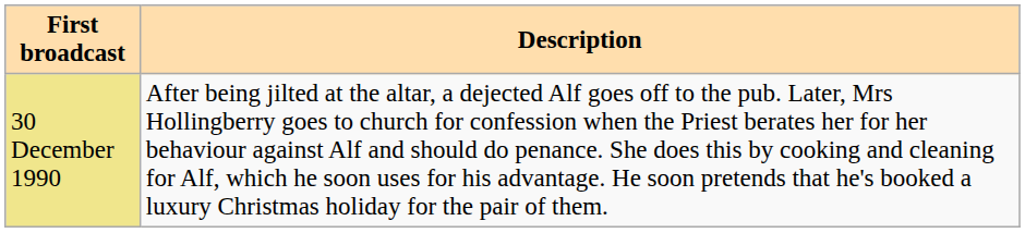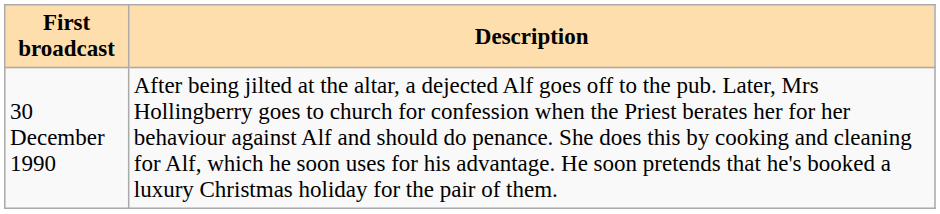30 December 1990 | First broadcast: khaki background -> no background
